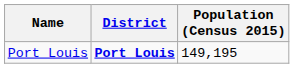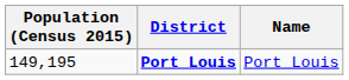columns swapped: Name <-> Population (Census 2015)
